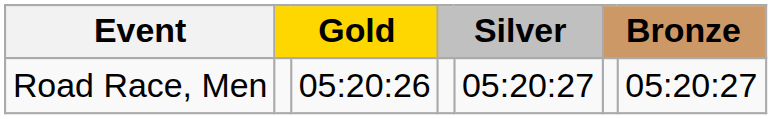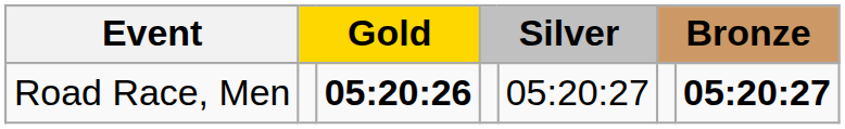Road Race, Men | column 3: normal -> bold
Road Race, Men | column 7: normal -> bold
